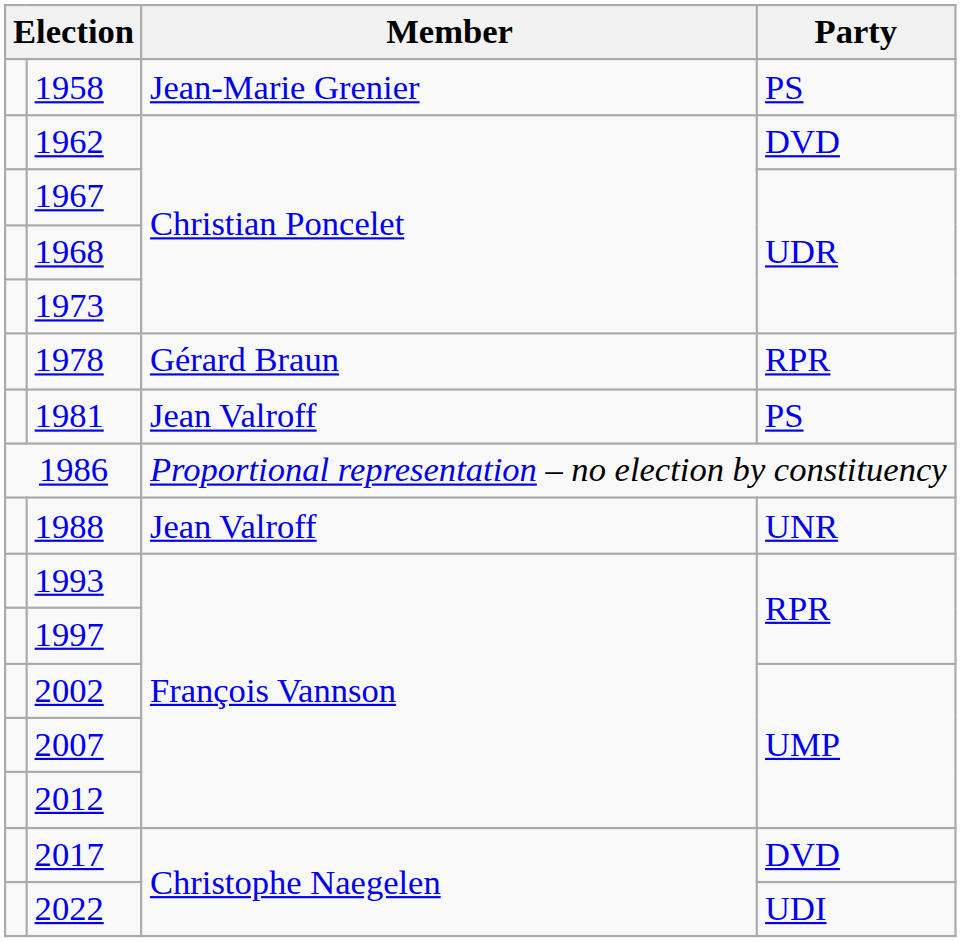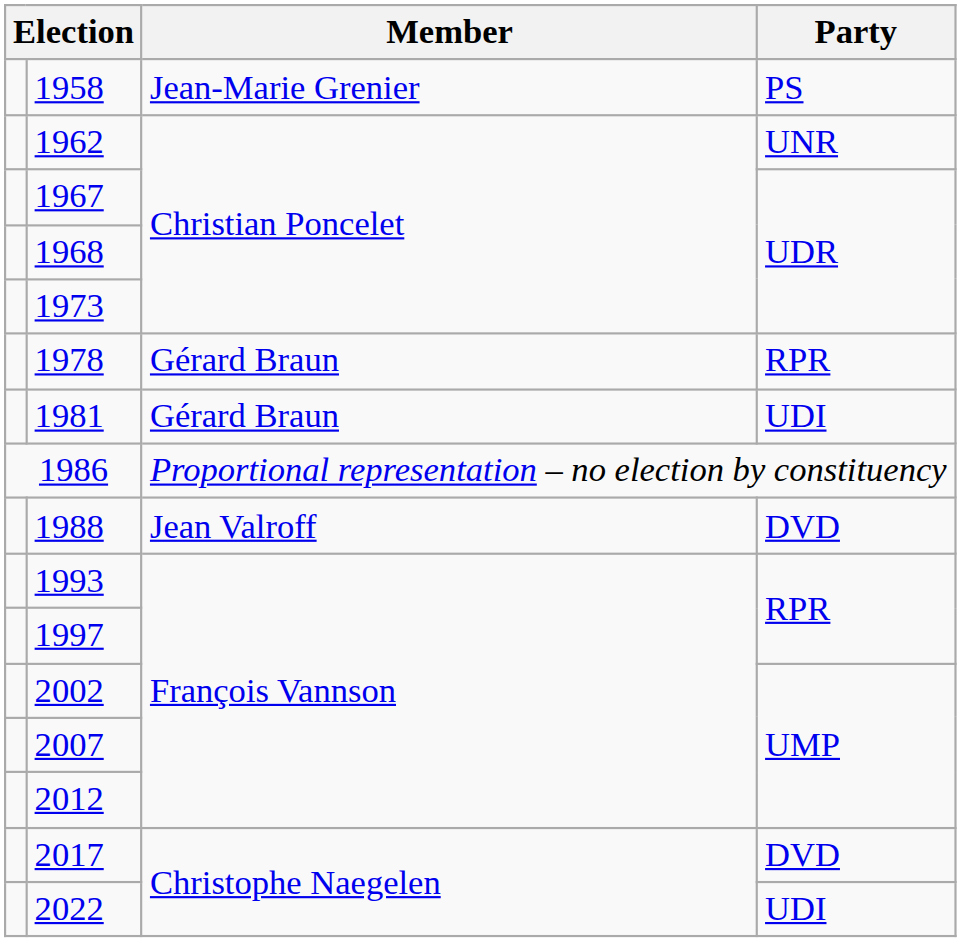1962 | Party: DVD -> UNR
1981 | Member: Jean Valroff -> Gérard Braun
1981 | Party: PS -> UDI
1988 | Party: UNR -> DVD
